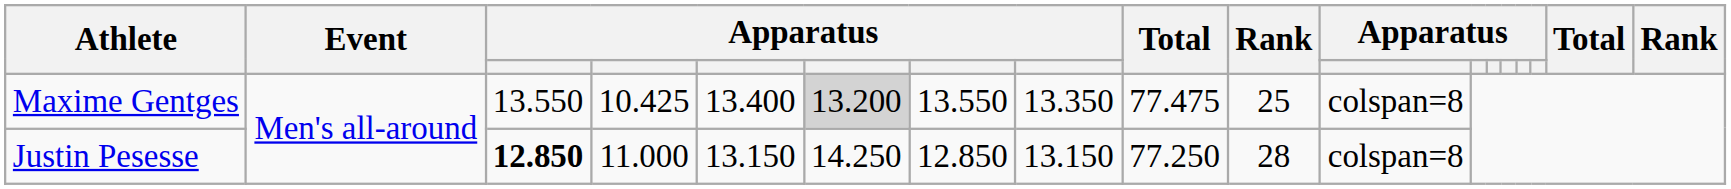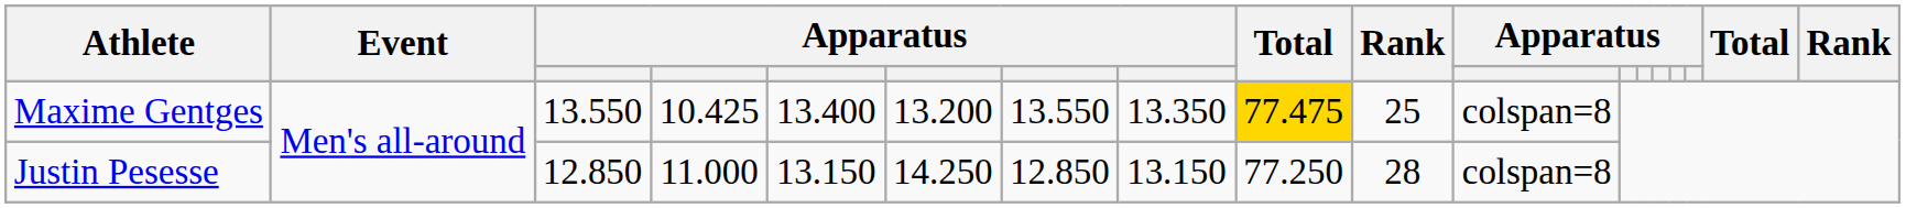row 3 | column 6: lightgrey background -> no background
row 3 | column 9: no background -> gold background
row 4 | column 3: bold -> normal
